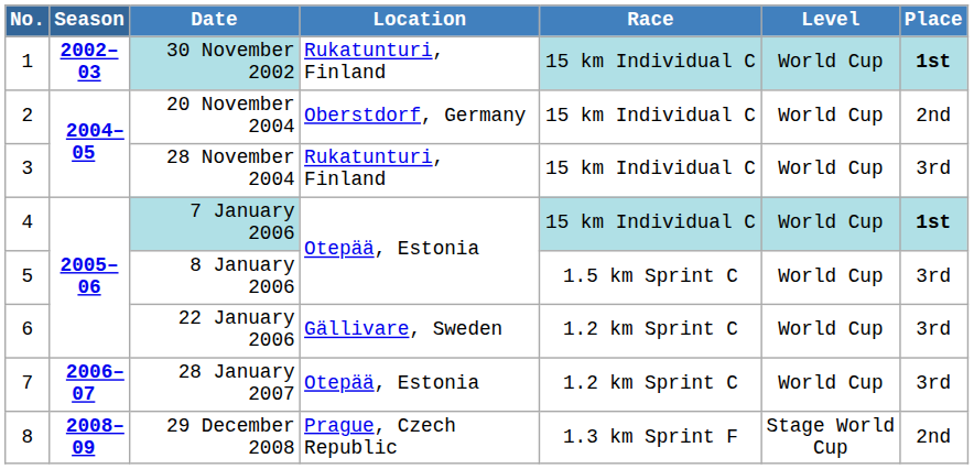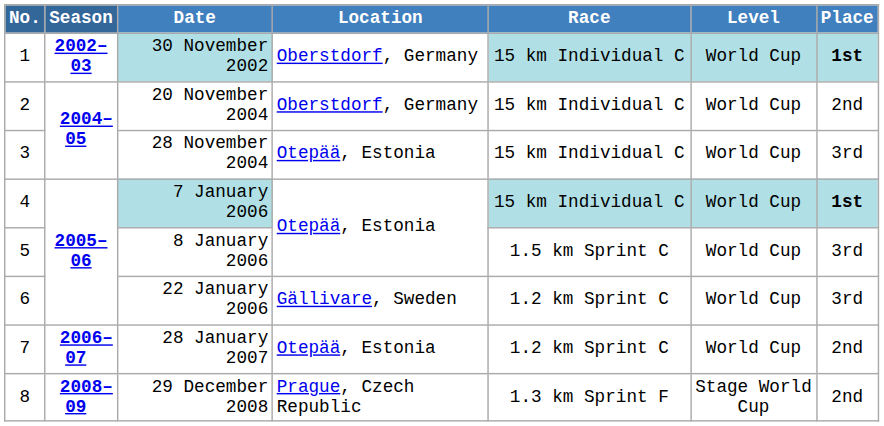30 November 2002 | Location: Rukatunturi, Finland -> Oberstdorf, Germany
28 November 2004 | Location: Rukatunturi, Finland -> Otepää, Estonia
28 January 2007 | Place: 3rd -> 2nd
